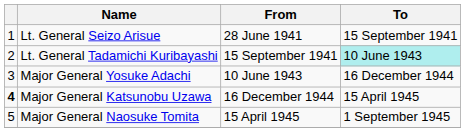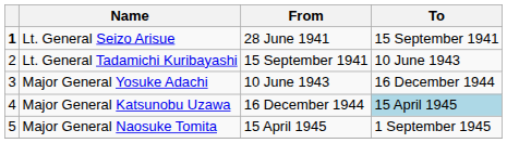Lt. General Seizo Arisue | column 1: normal -> bold
Lt. General Tadamichi Kuribayashi | To: paleturquoise background -> no background
Major General Katsunobu Uzawa | column 1: bold -> normal
Major General Katsunobu Uzawa | To: no background -> lightblue background
